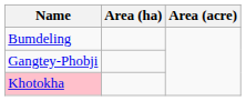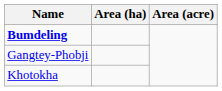Bumdeling | Name: normal -> bold
Khotokha | Name: pink background -> no background
